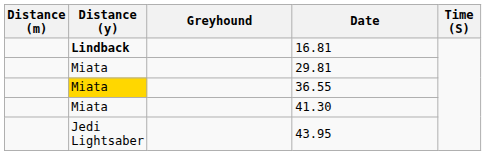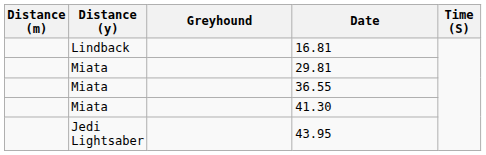16.81 | Distance (y): bold -> normal
36.55 | Distance (y): gold background -> no background
